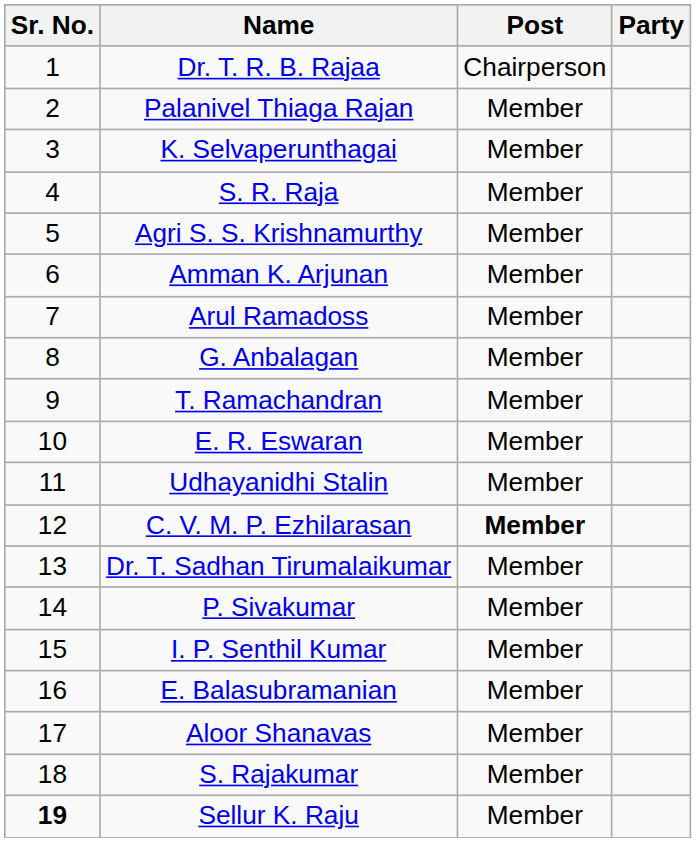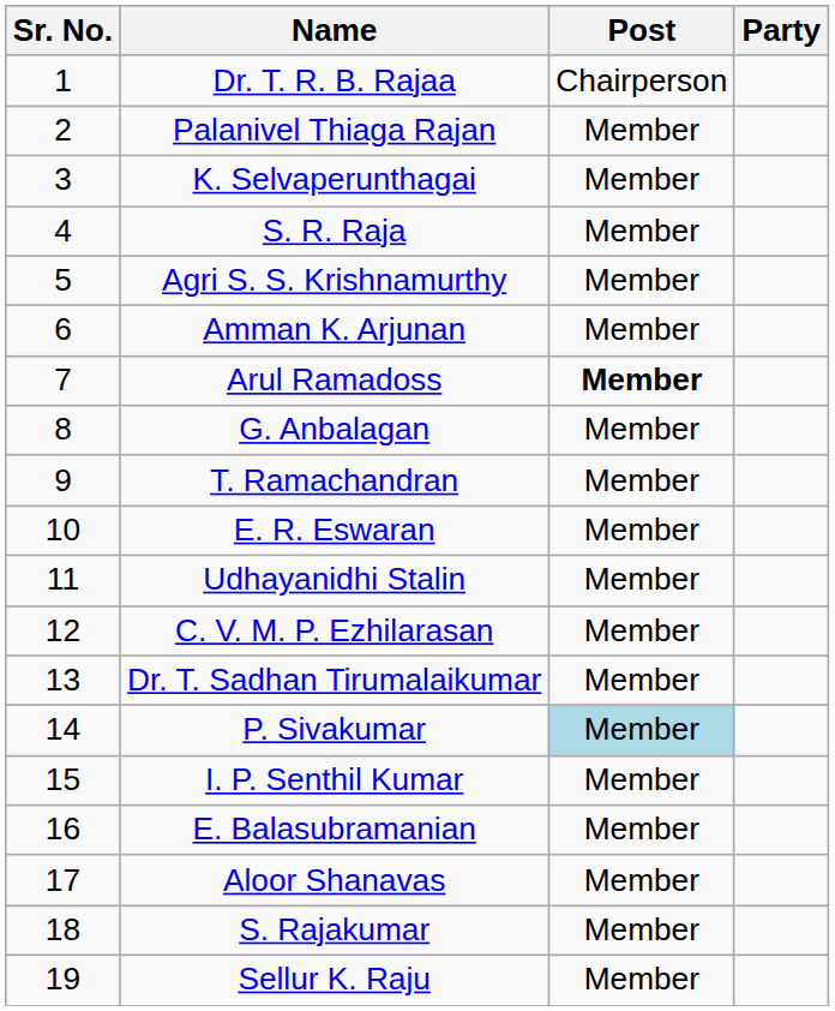Arul Ramadoss | Post: normal -> bold
C. V. M. P. Ezhilarasan | Post: bold -> normal
P. Sivakumar | Post: no background -> lightblue background
Sellur K. Raju | Sr. No.: bold -> normal
